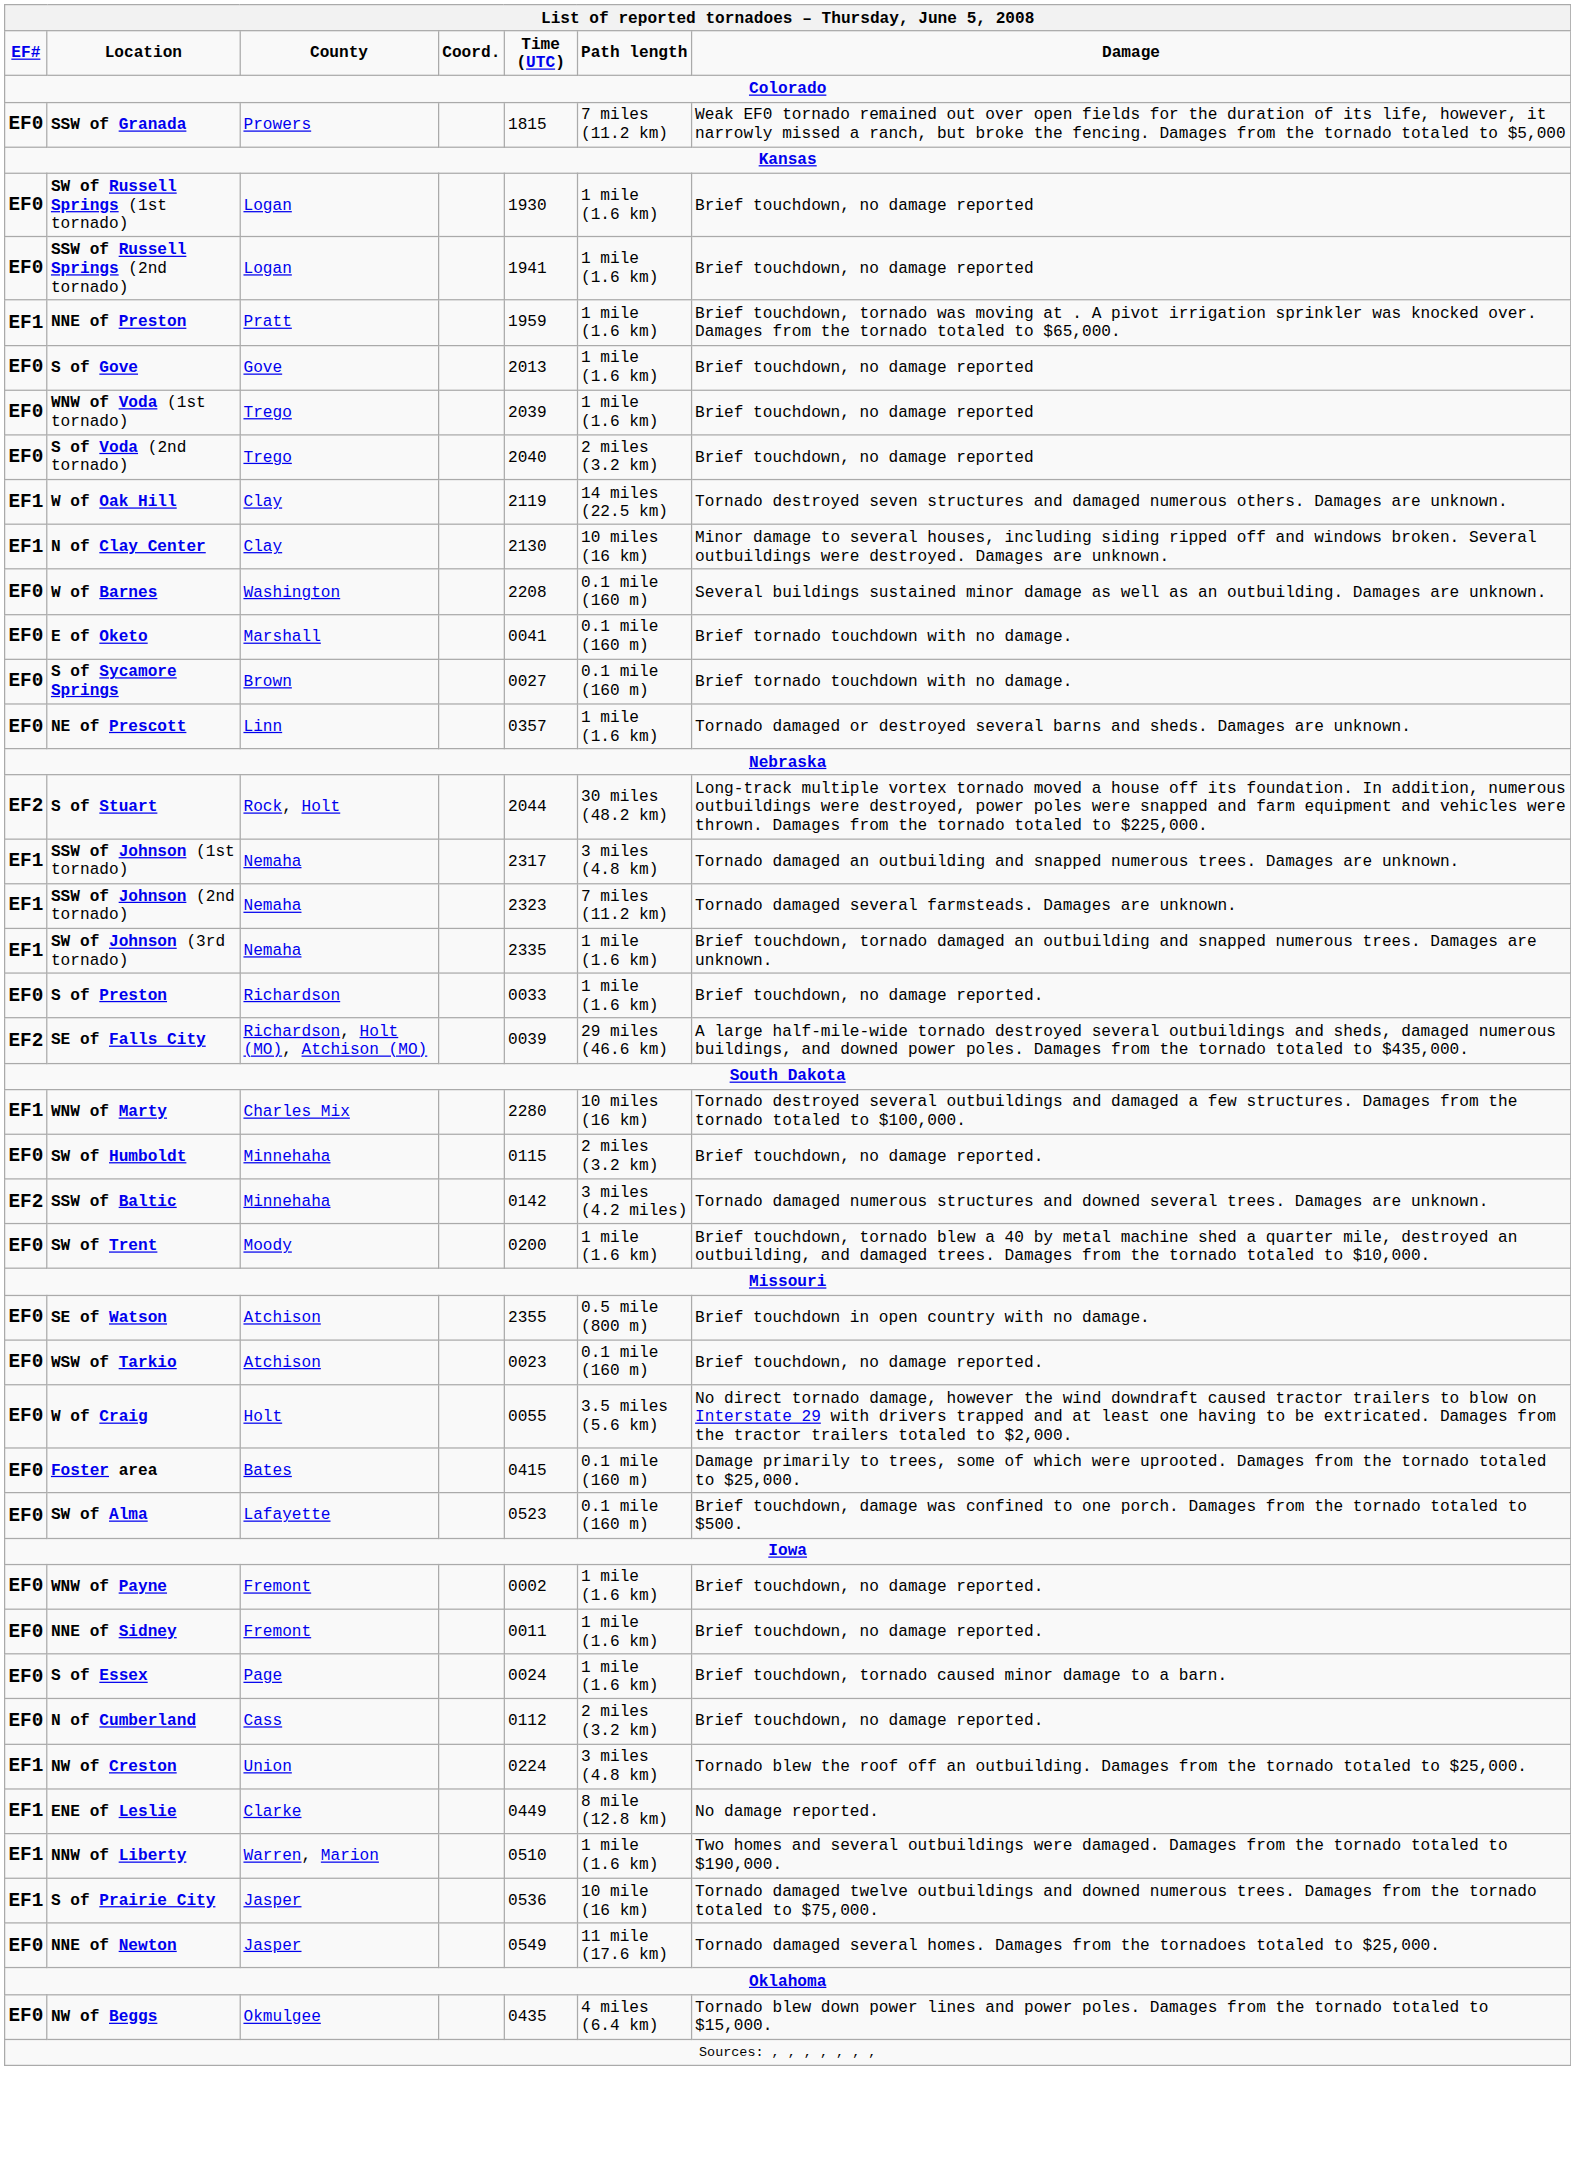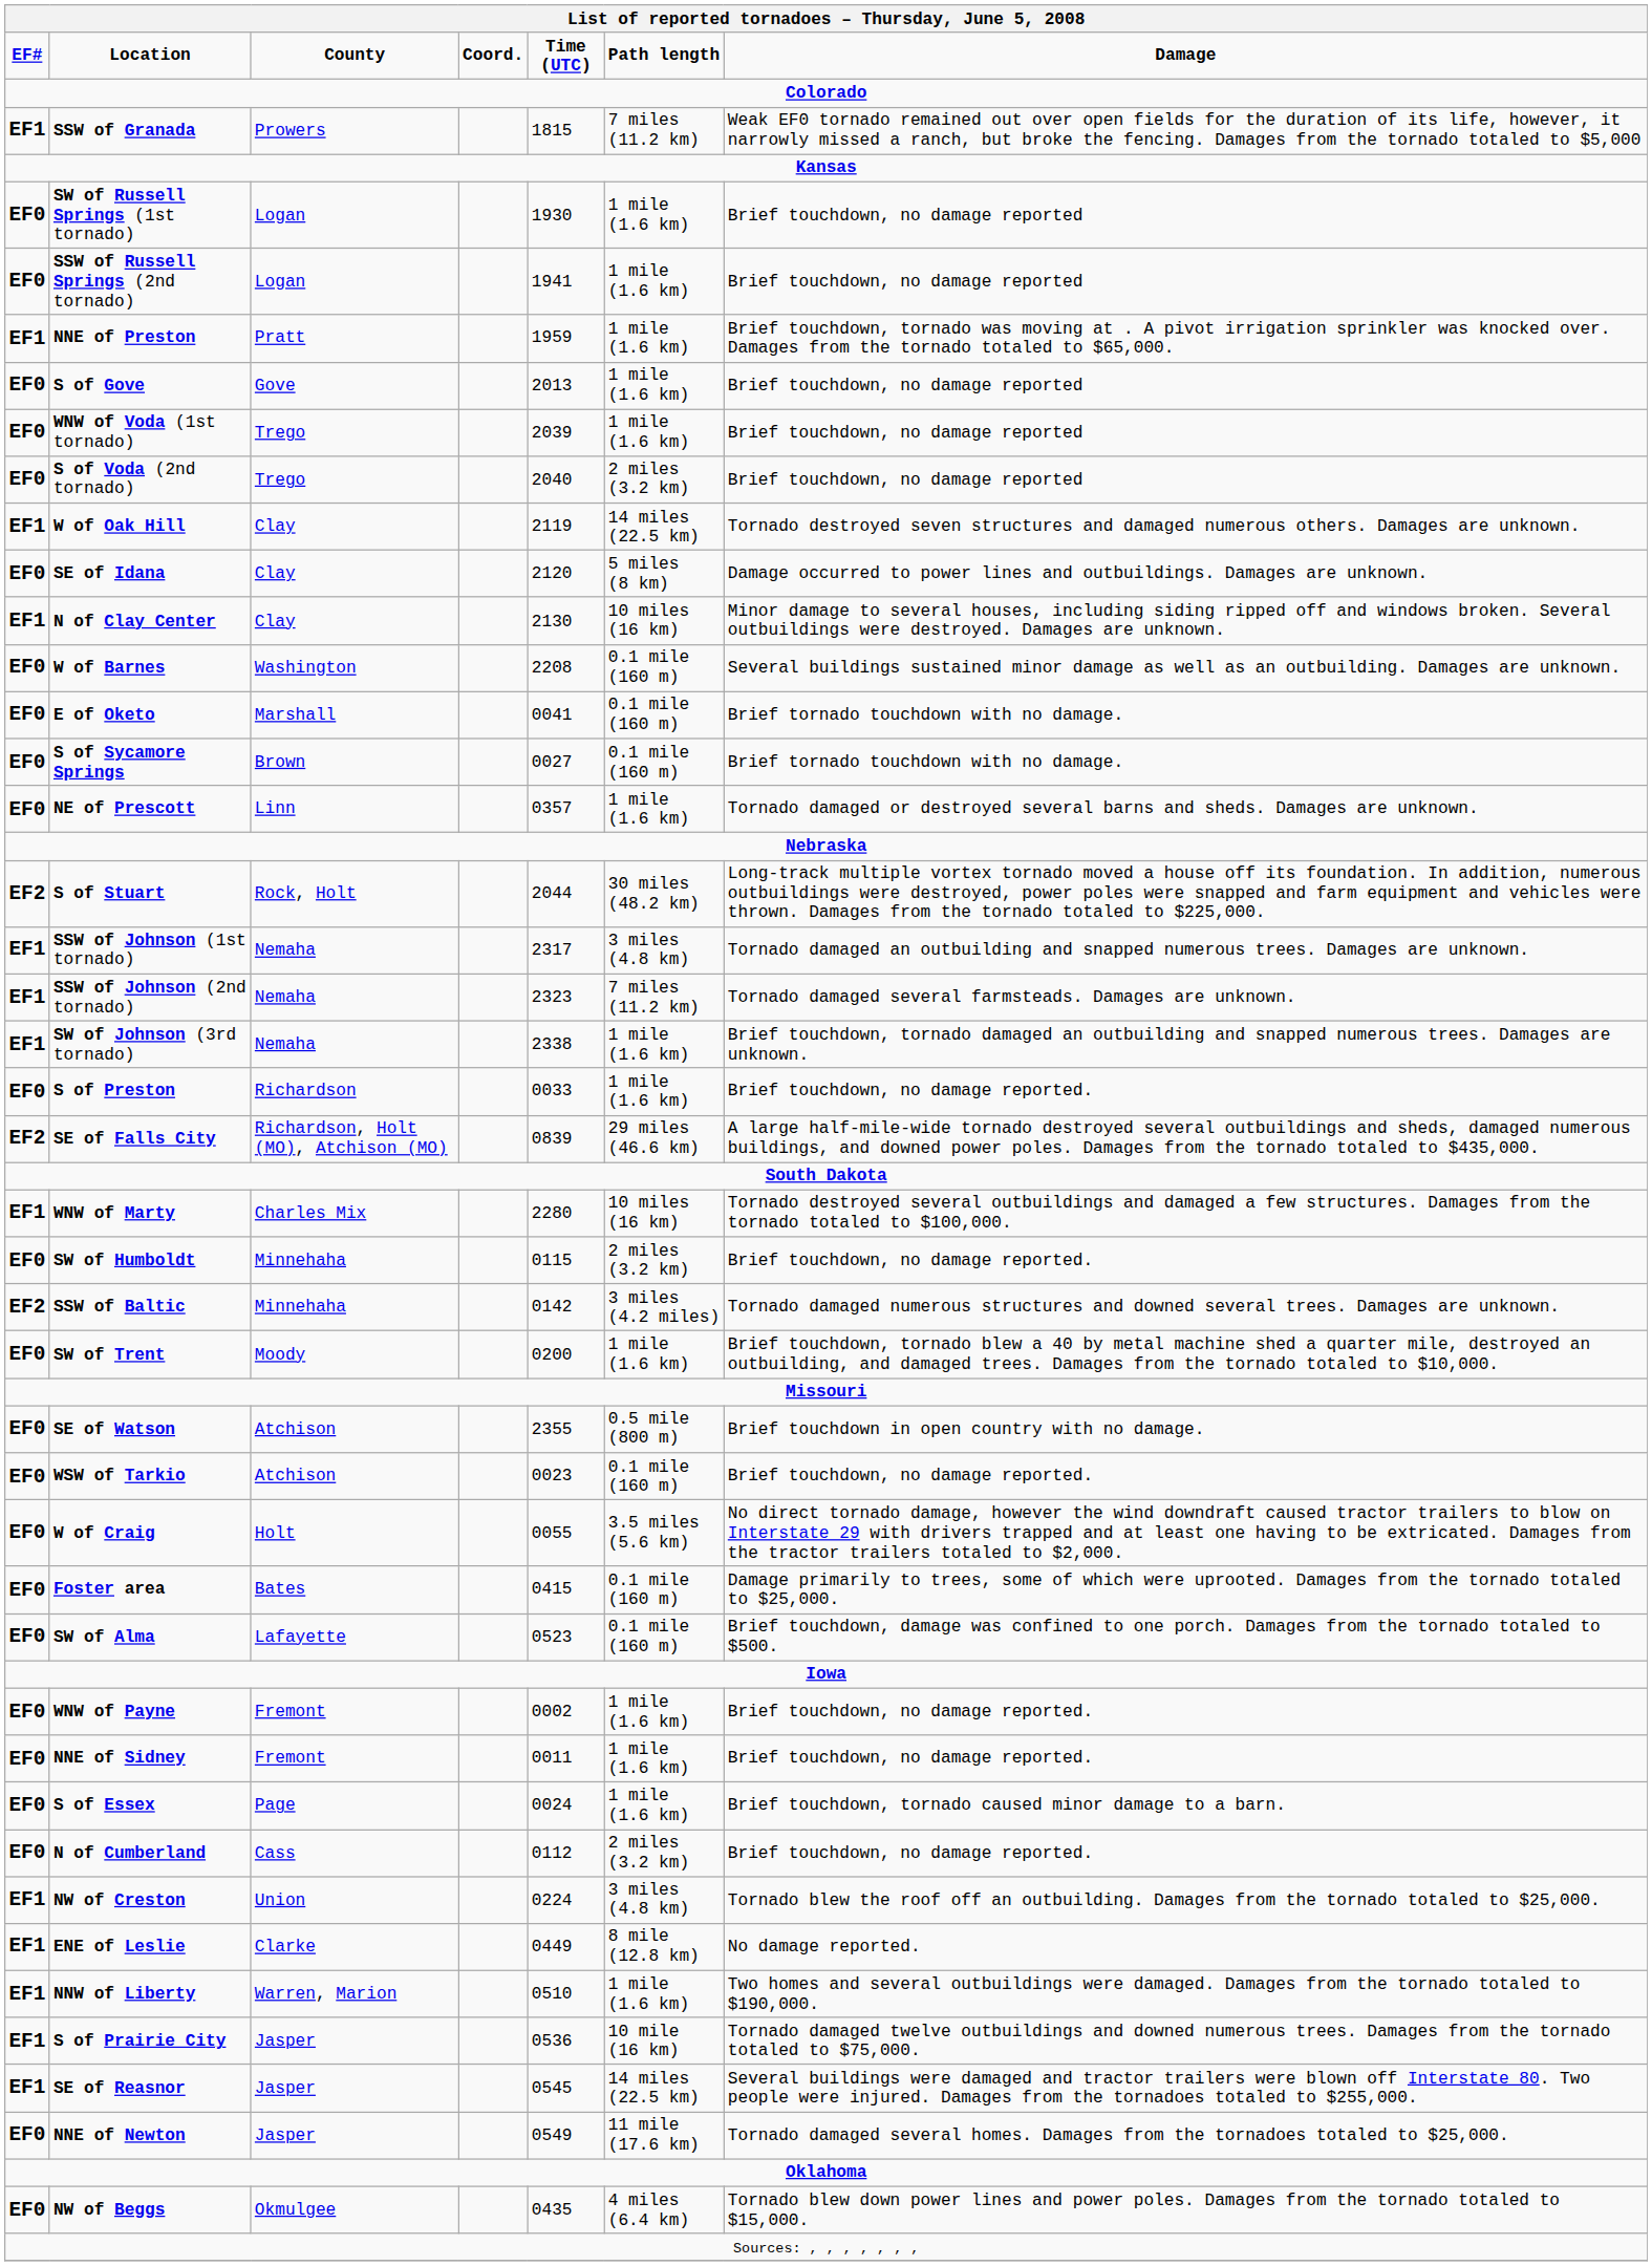SSW of Granada | EF#: EF0 -> EF1
+ row: EF0 | SE of Idana | Clay | 2120 | 5 miles (8 km) | Damage occurred to power lines and outbuildings. Damages are unknown.
SW of Johnson (3rd tornado) | Time (UTC): 2335 -> 2338
SE of Falls City | Time (UTC): 0039 -> 0839
+ row: EF1 | SE of Reasnor | Jasper | 0545 | 14 miles (22.5 km) | Several buildings were damaged and tractor trailers were blown off Interstate 80. Two people were injured. Damages from the tornadoes totaled to $255,000.
